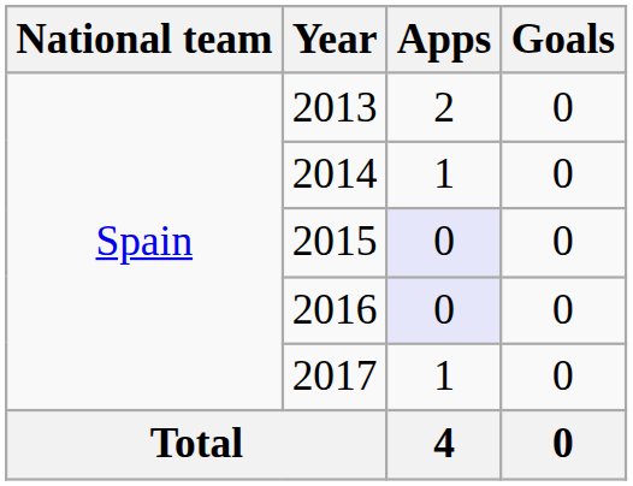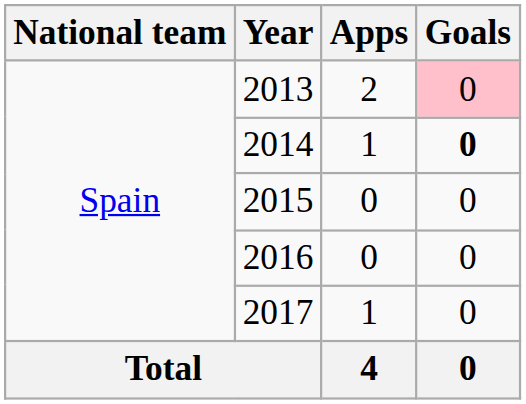2013 | Goals: no background -> pink background
2014 | Goals: normal -> bold
2015 | Apps: lavender background -> no background
2016 | Apps: lavender background -> no background
